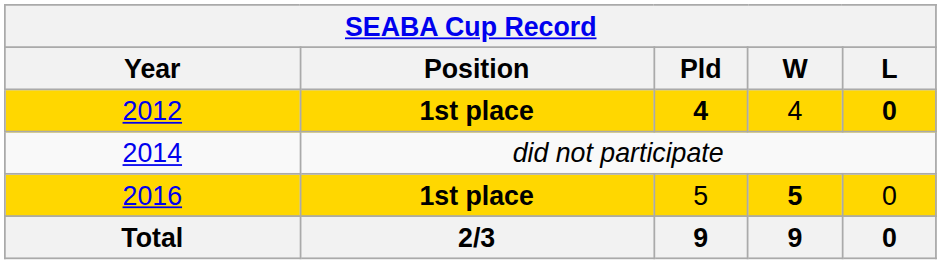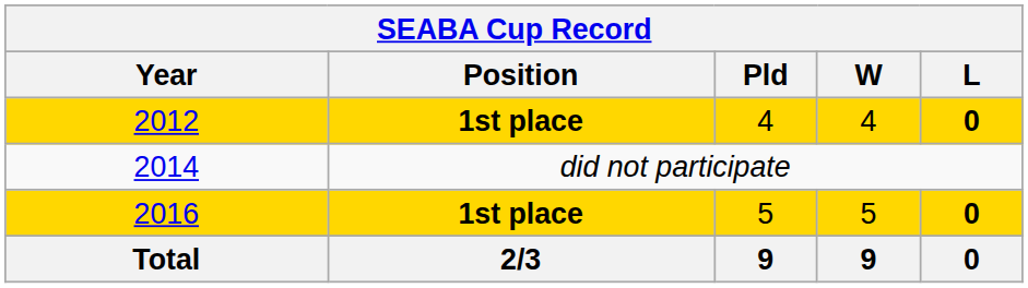2012 | Pld: bold -> normal
2016 | W: bold -> normal
2016 | L: normal -> bold
